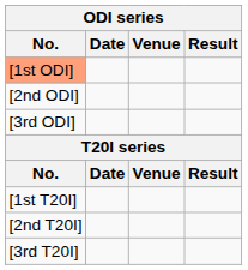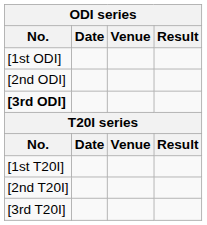[1st ODI] | No.: lightsalmon background -> no background
[3rd ODI] | No.: normal -> bold
